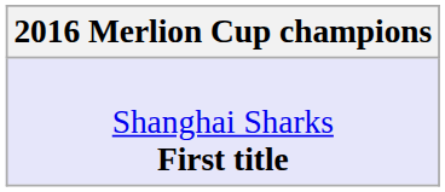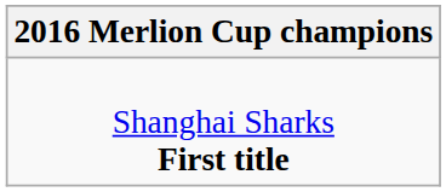row 2 | column 1: lavender background -> no background
